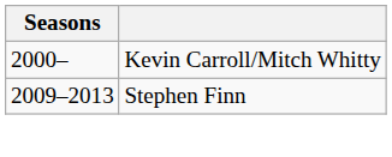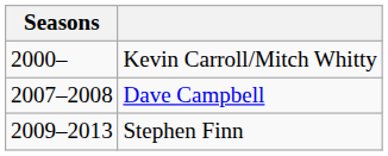+ row: 2007–2008 | Dave Campbell
